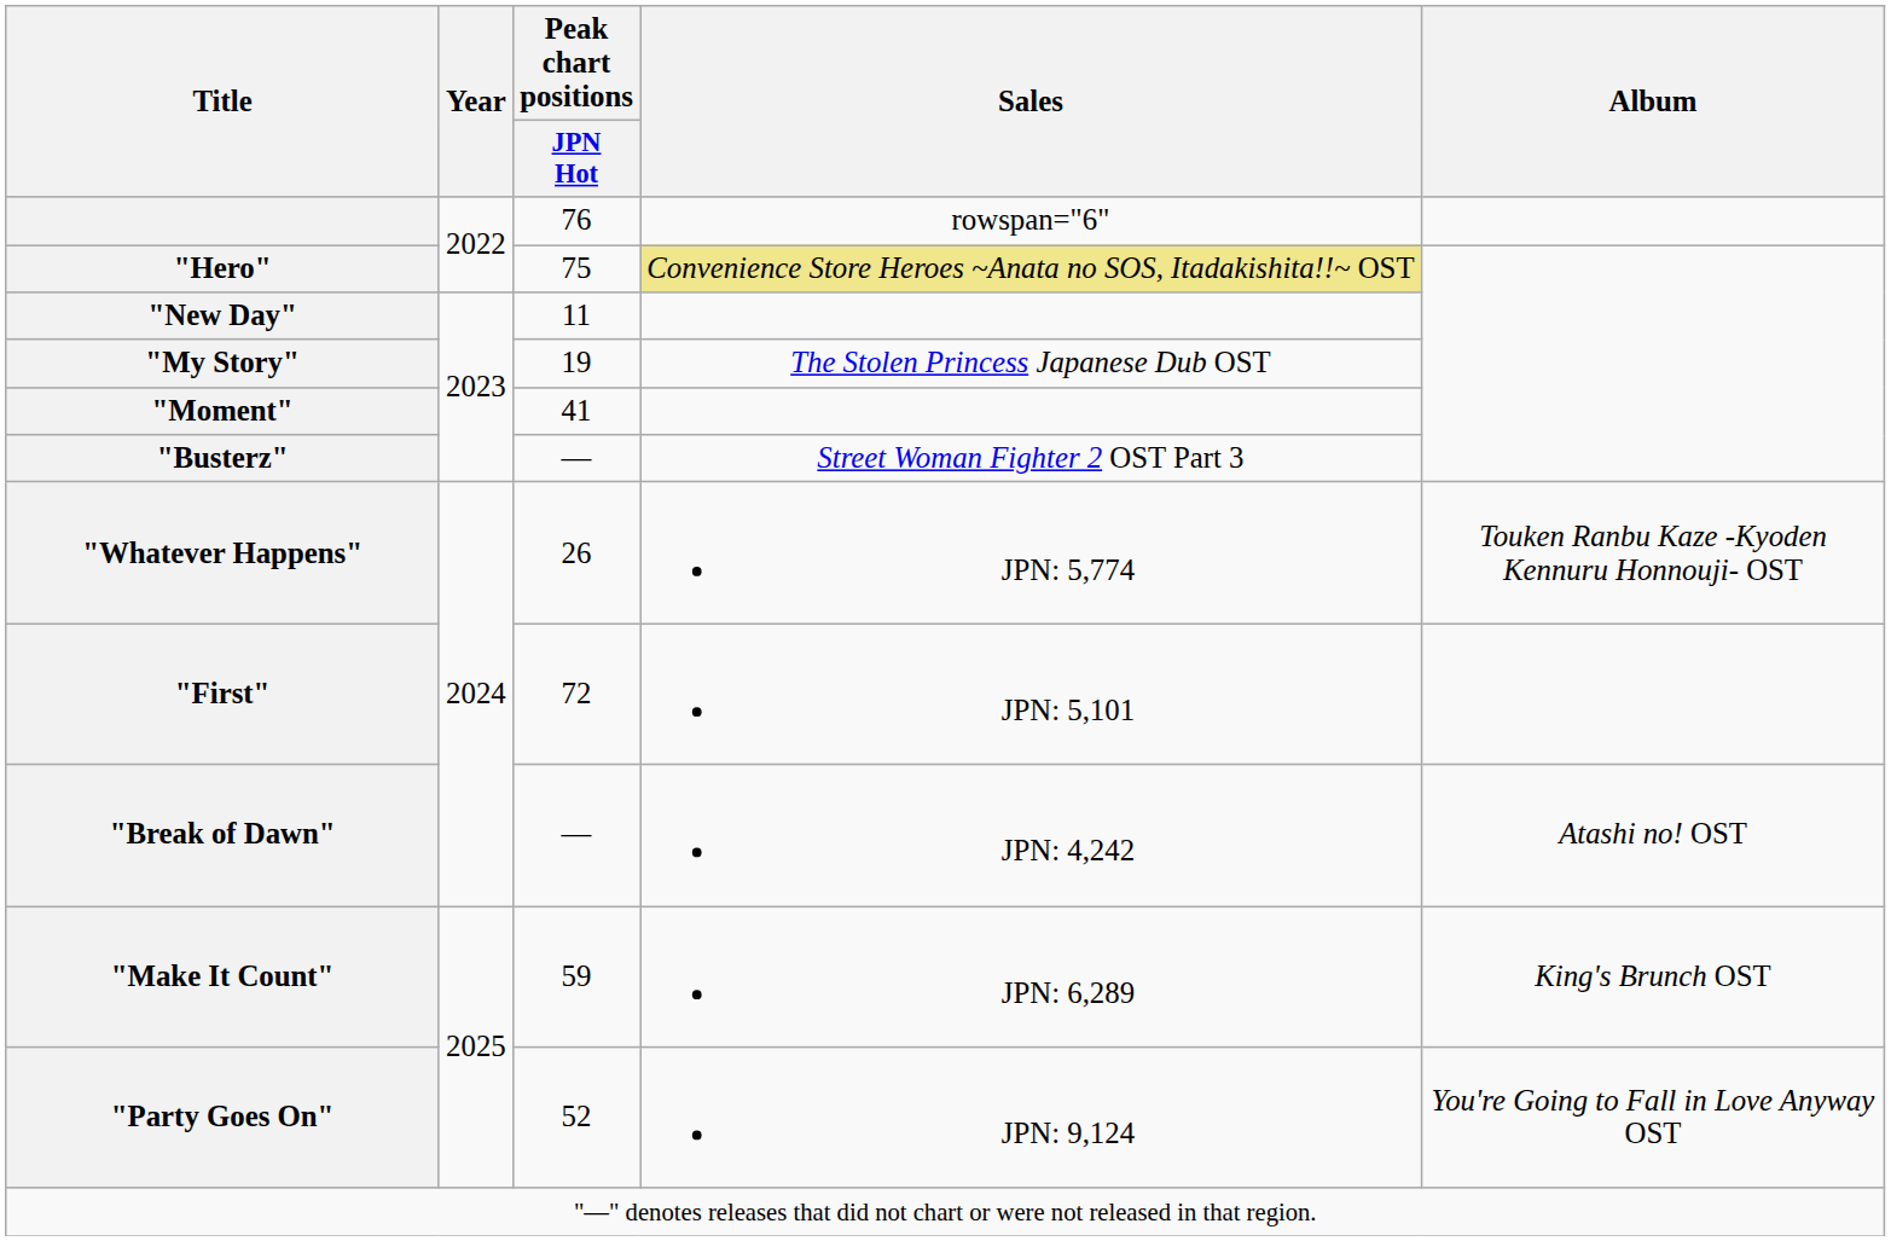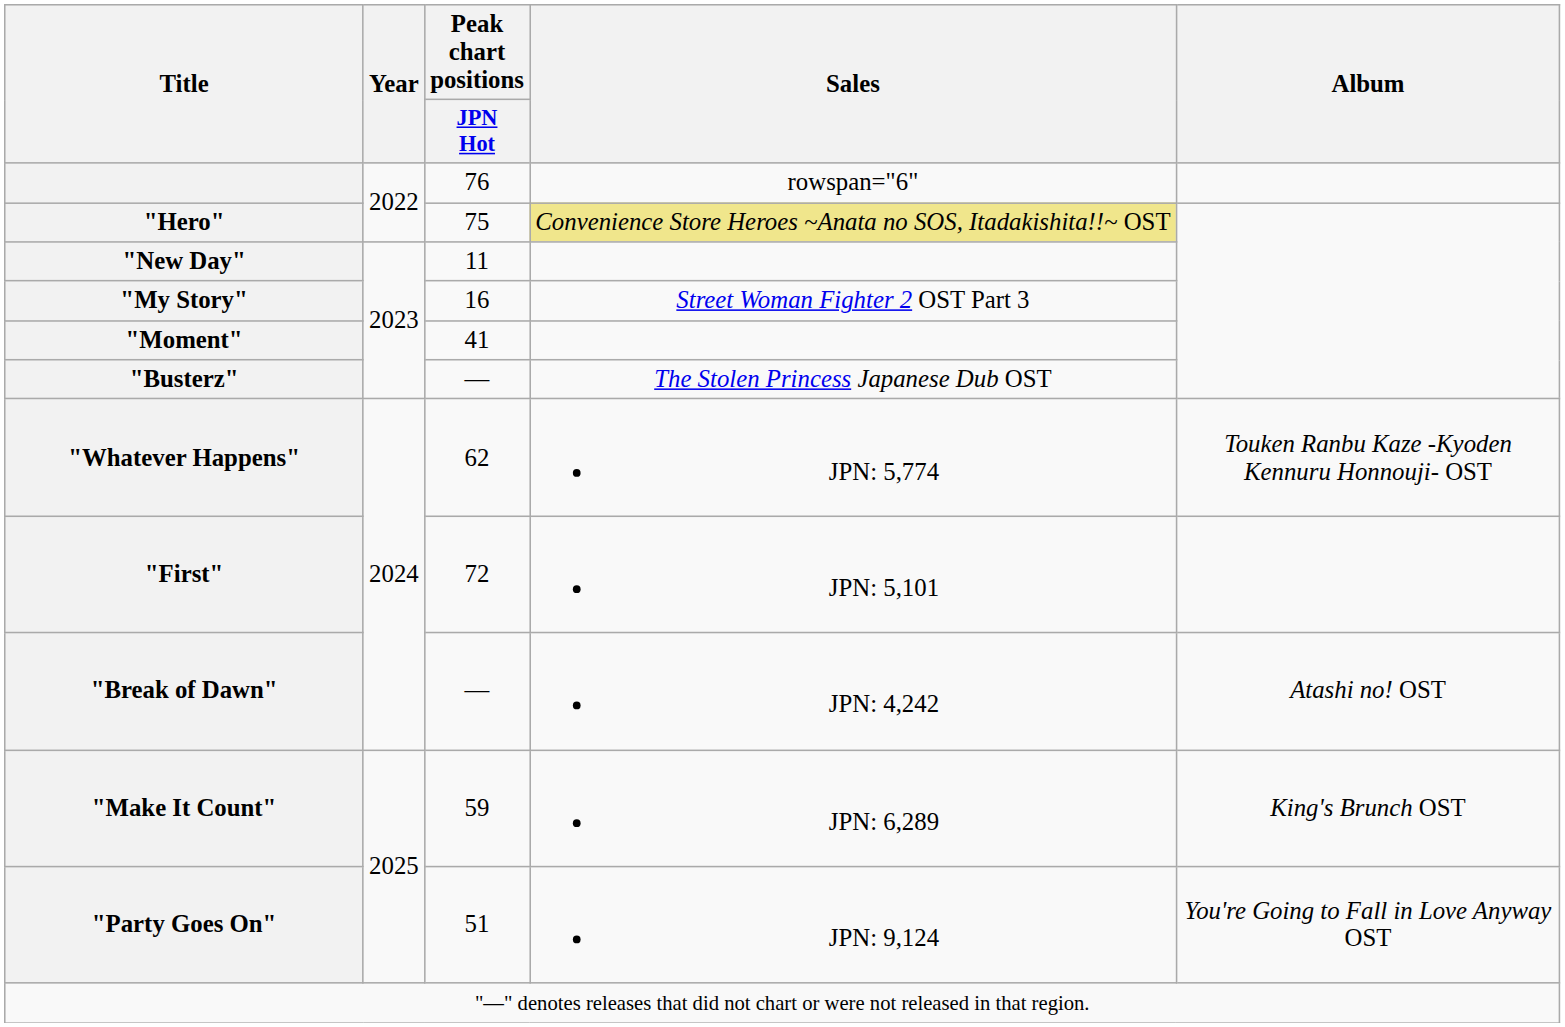"My Story" | Peak chart positions / JPN Hot: 19 -> 16
"My Story" | Sales: The Stolen Princess Japanese Dub OST -> Street Woman Fighter 2 OST Part 3
"Busterz" | Sales: Street Woman Fighter 2 OST Part 3 -> The Stolen Princess Japanese Dub OST
"Whatever Happens" | Peak chart positions / JPN Hot: 26 -> 62
"Party Goes On" | Peak chart positions / JPN Hot: 52 -> 51
